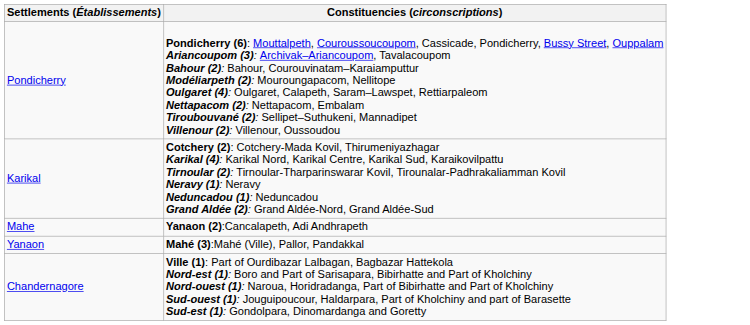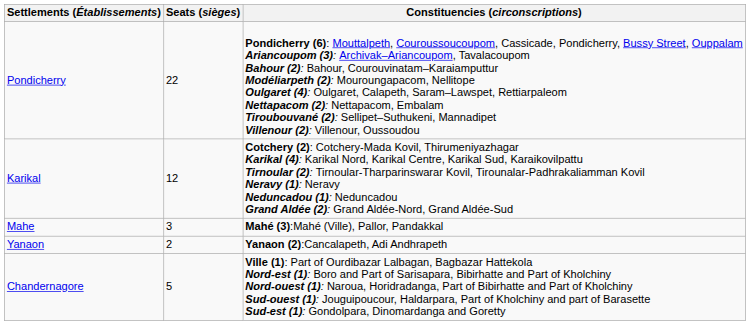+ column: Seats (sièges) | 22 | 12 | 3 | 2 | 5
Mahe | Constituencies (circonscriptions): Yanaon (2):Cancalapeth, Adi Andhrapeth -> Mahé (3):Mahé (Ville), Pallor, Pandakkal
Yanaon | Constituencies (circonscriptions): Mahé (3):Mahé (Ville), Pallor, Pandakkal -> Yanaon (2):Cancalapeth, Adi Andhrapeth
